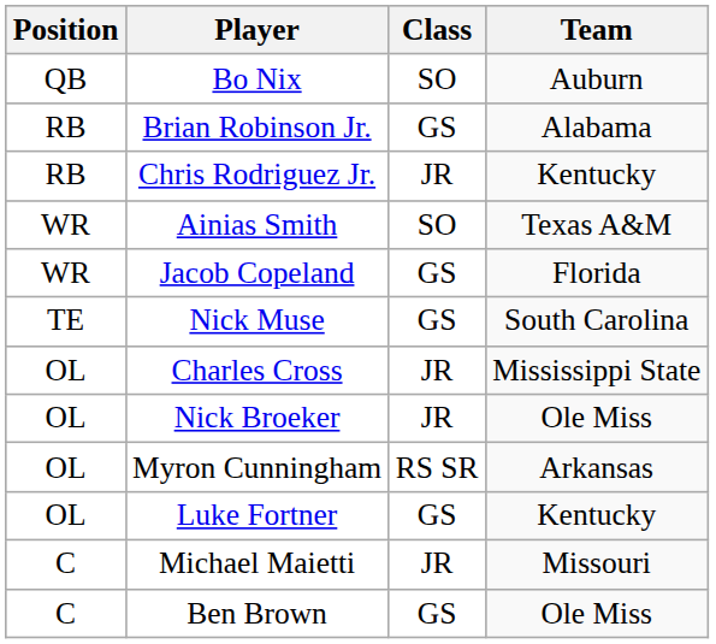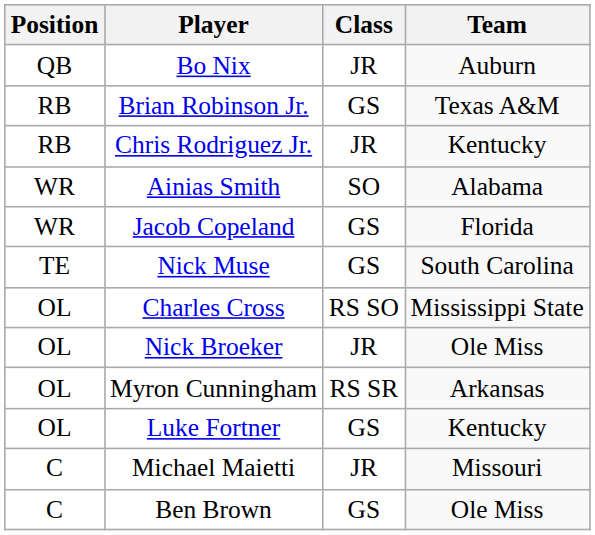Bo Nix | Class: SO -> JR
Brian Robinson Jr. | Team: Alabama -> Texas A&M
Ainias Smith | Team: Texas A&M -> Alabama
Charles Cross | Class: JR -> RS SO
